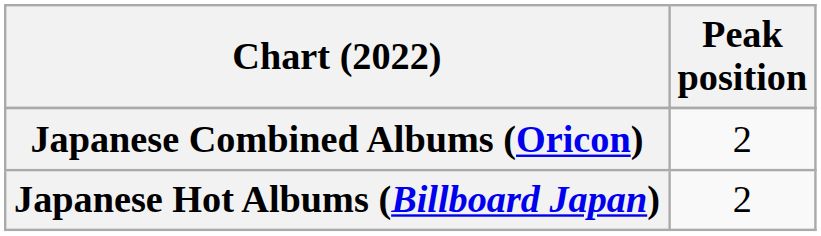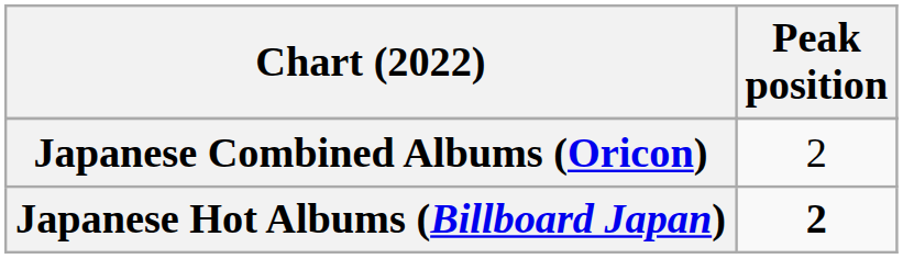Japanese Hot Albums (Billboard Japan) | Peak position: normal -> bold
